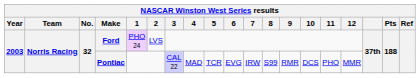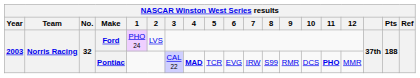Pontiac | 4: normal -> bold
Pontiac | 11: normal -> bold
